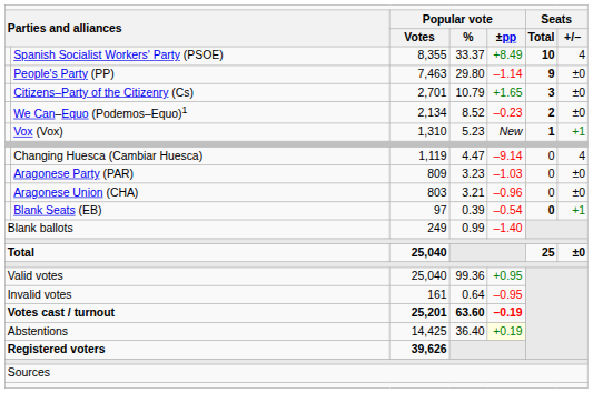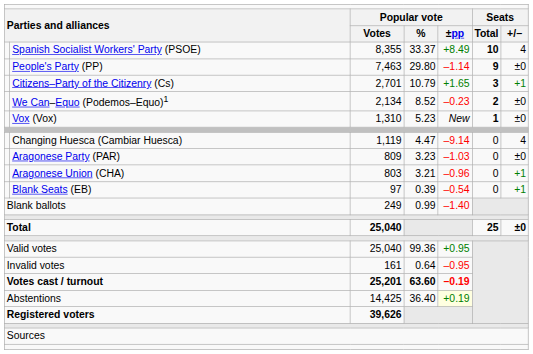Citizens–Party of the Citizenry (Cs) | column 7: ±0 -> +1
Vox (Vox) | column 7: +1 -> ±0
Aragonese Union (CHA) | column 7: ±0 -> +1
Blank Seats (EB) | column 6: bold -> normal
